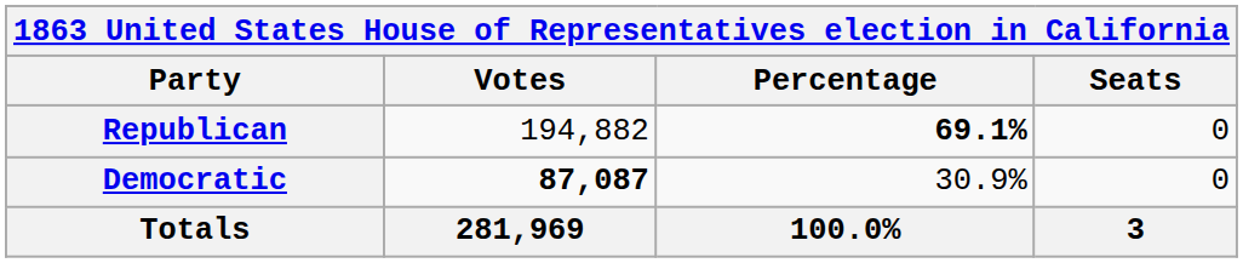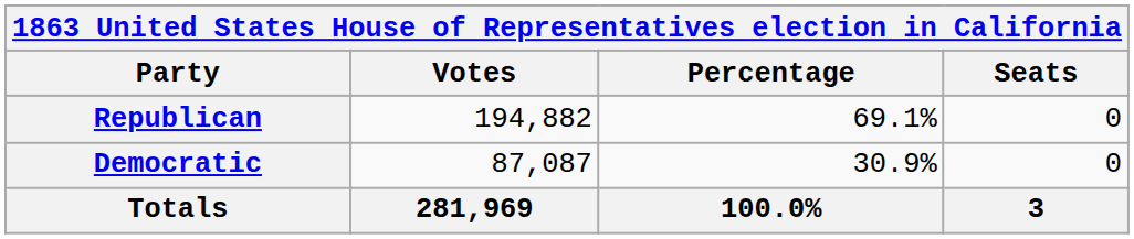Republican | Percentage: bold -> normal
Democratic | Votes: bold -> normal
